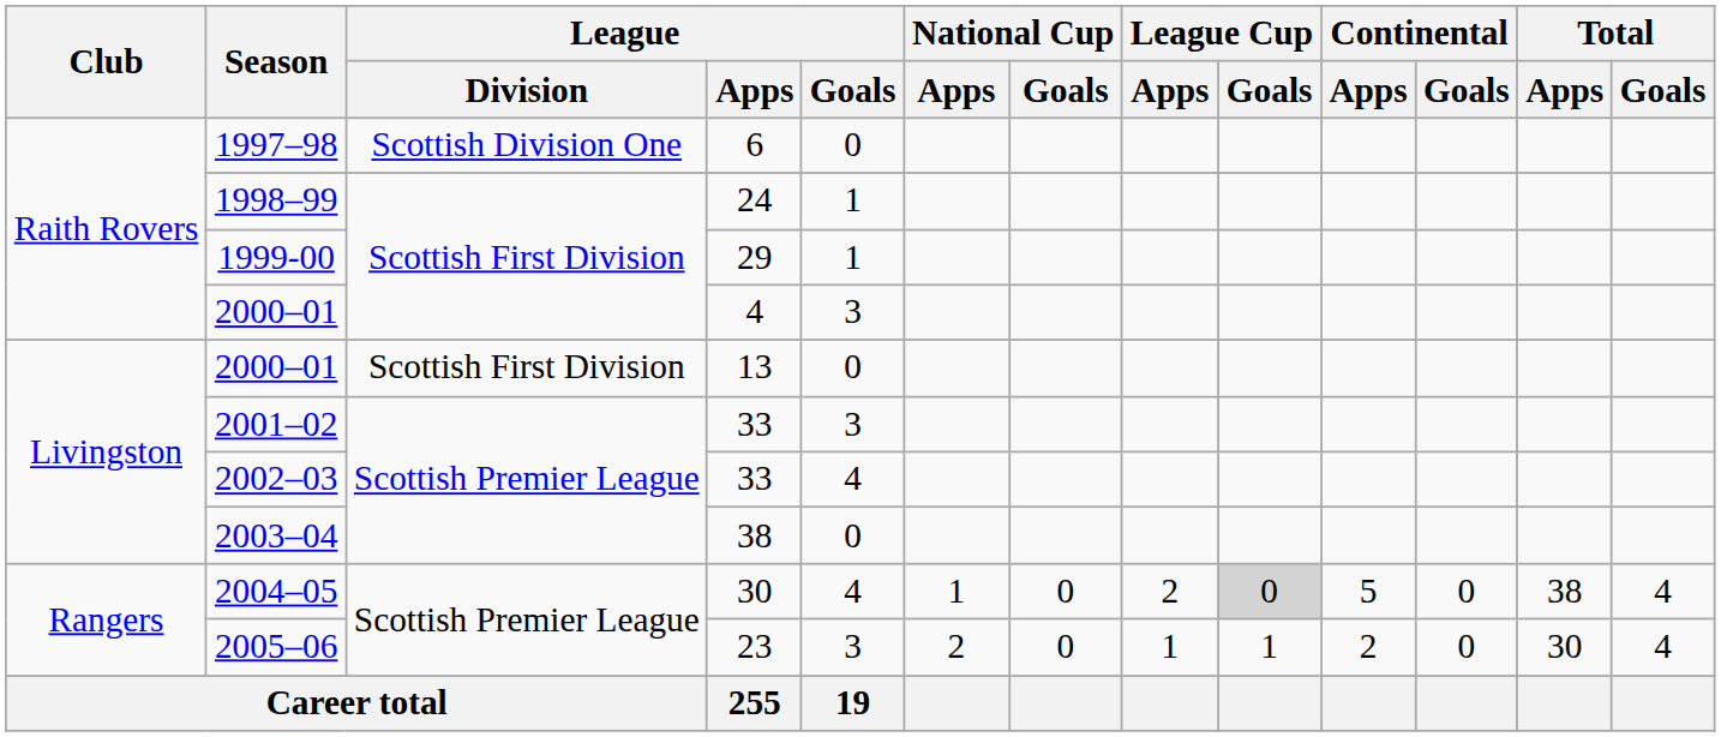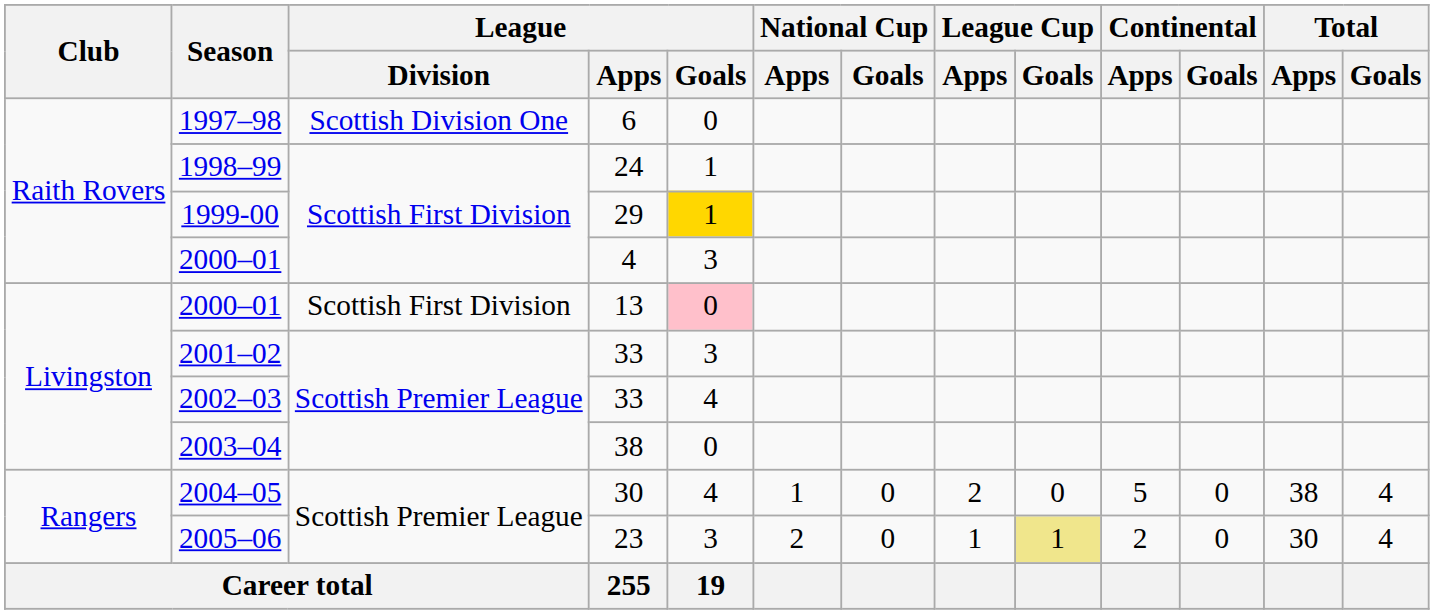1999-00 | League / Goals: no background -> gold background
2000–01 / 13 | League / Goals: no background -> pink background
2004–05 | League Cup / Goals: lightgrey background -> no background
2005–06 | League Cup / Goals: no background -> khaki background
